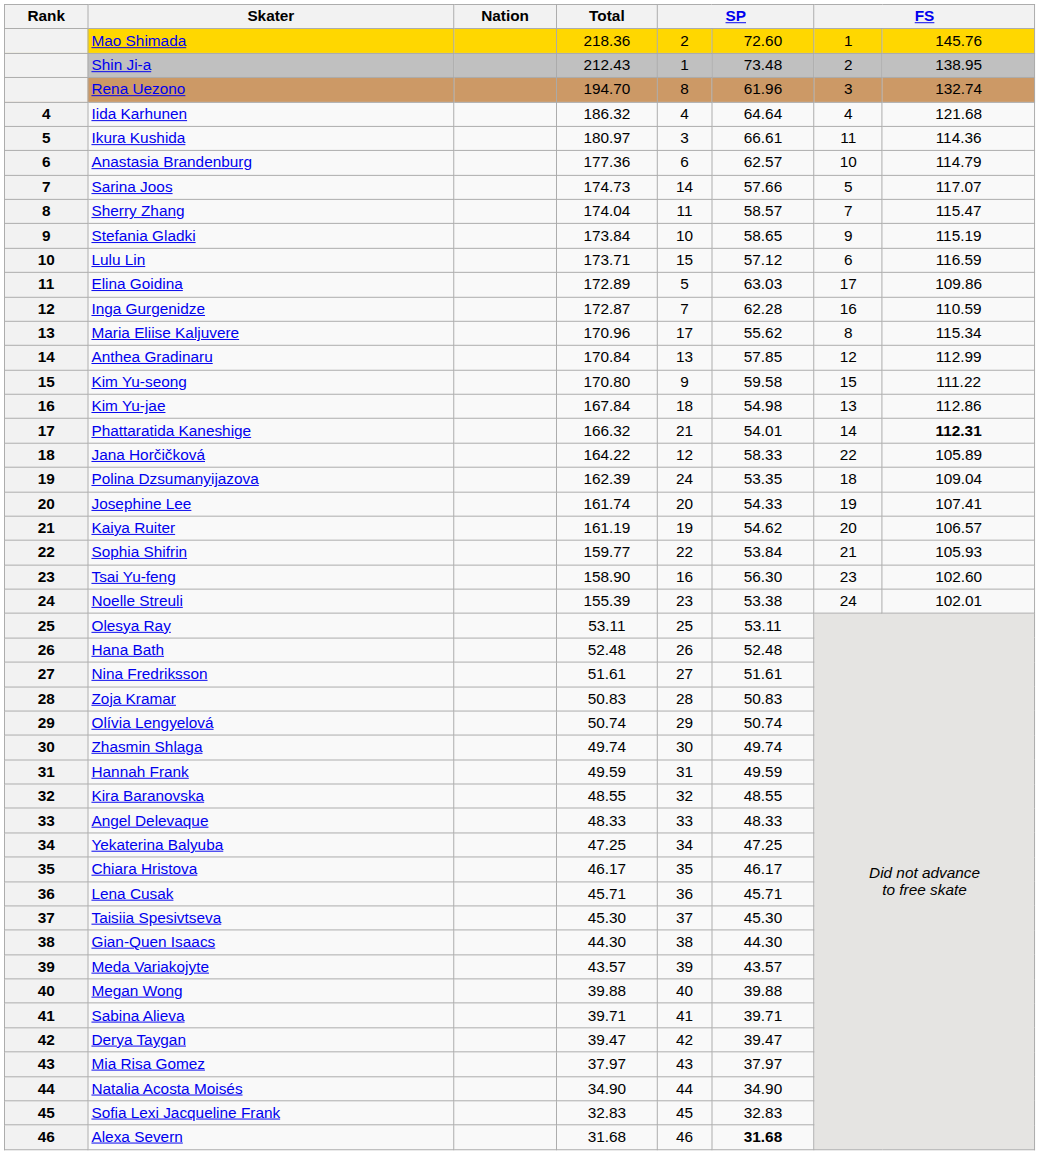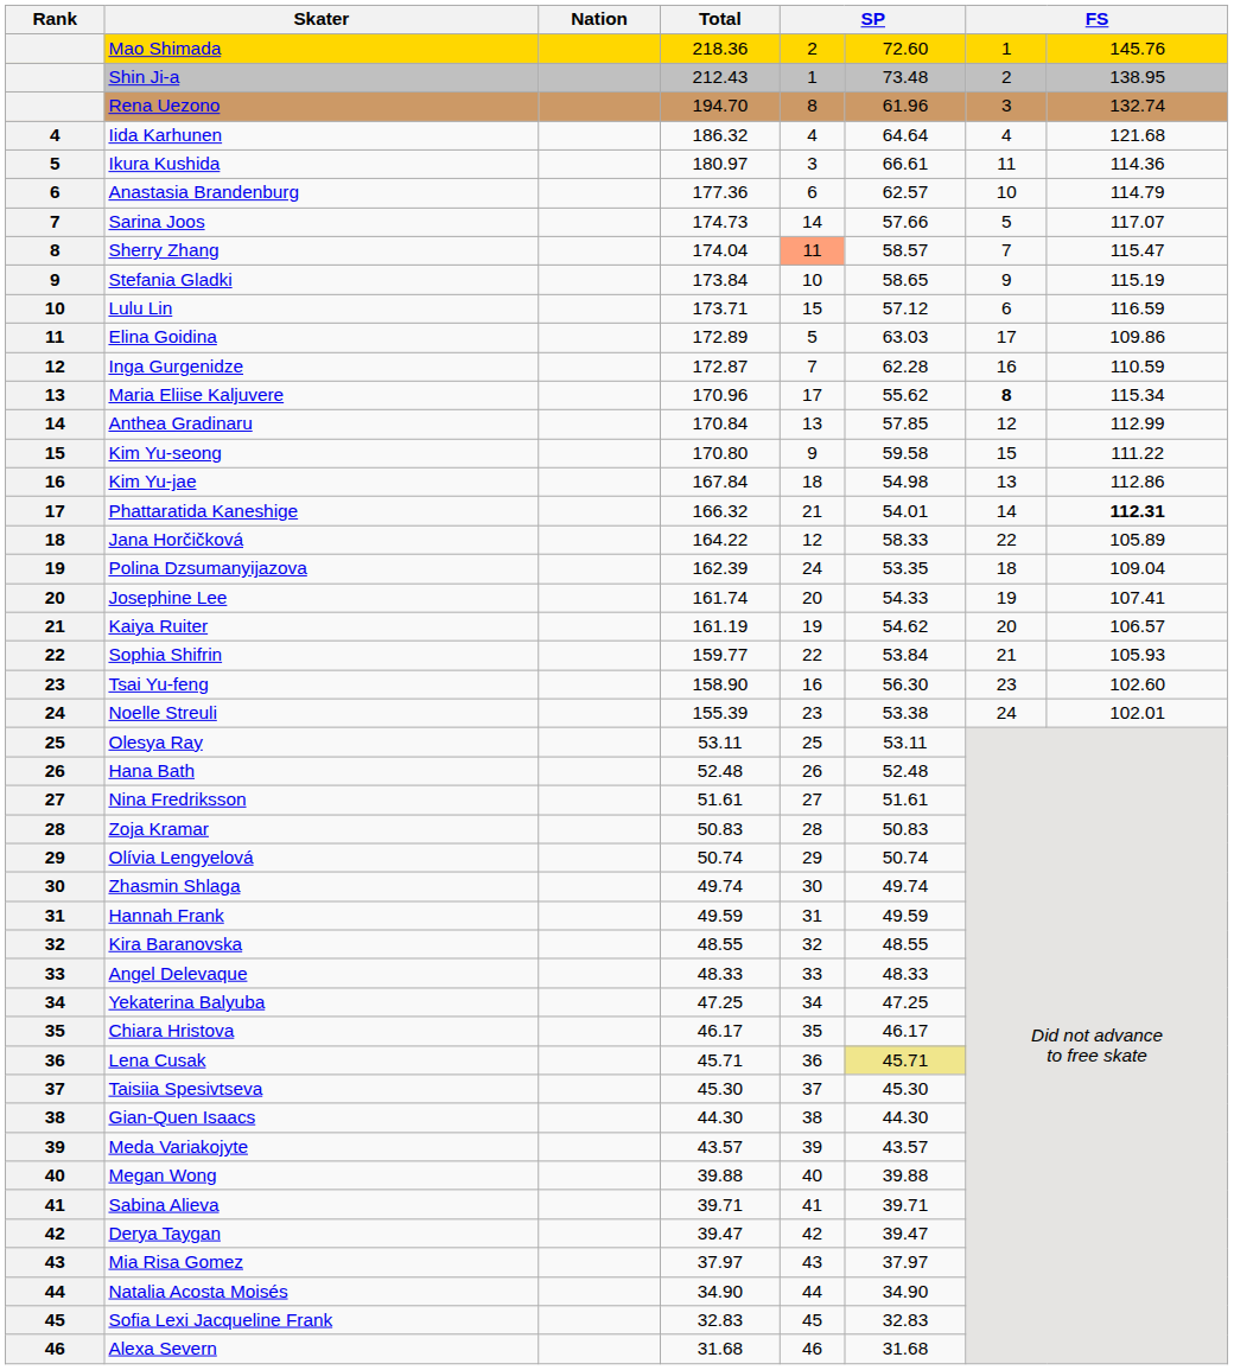Sherry Zhang | column 5: no background -> lightsalmon background
Maria Eliise Kaljuvere | column 7: normal -> bold
Lena Cusak | column 6: no background -> khaki background
Alexa Severn | column 6: bold -> normal
